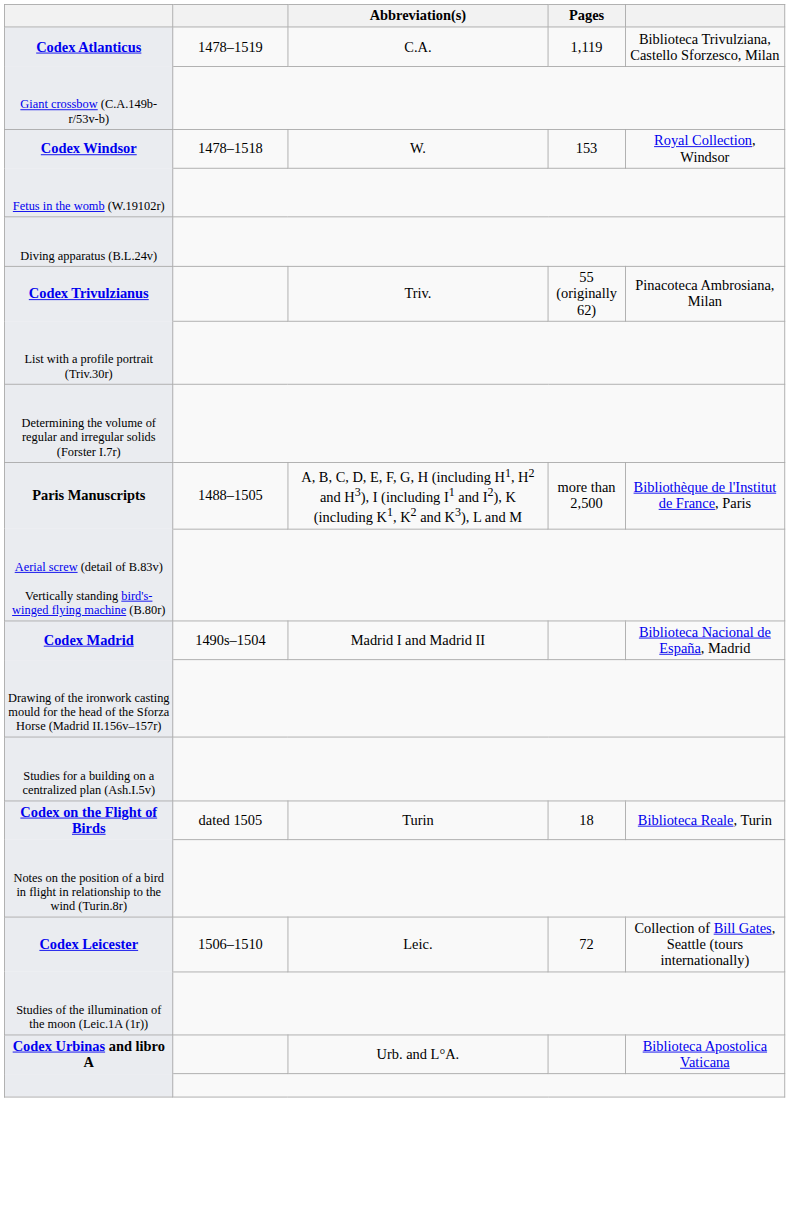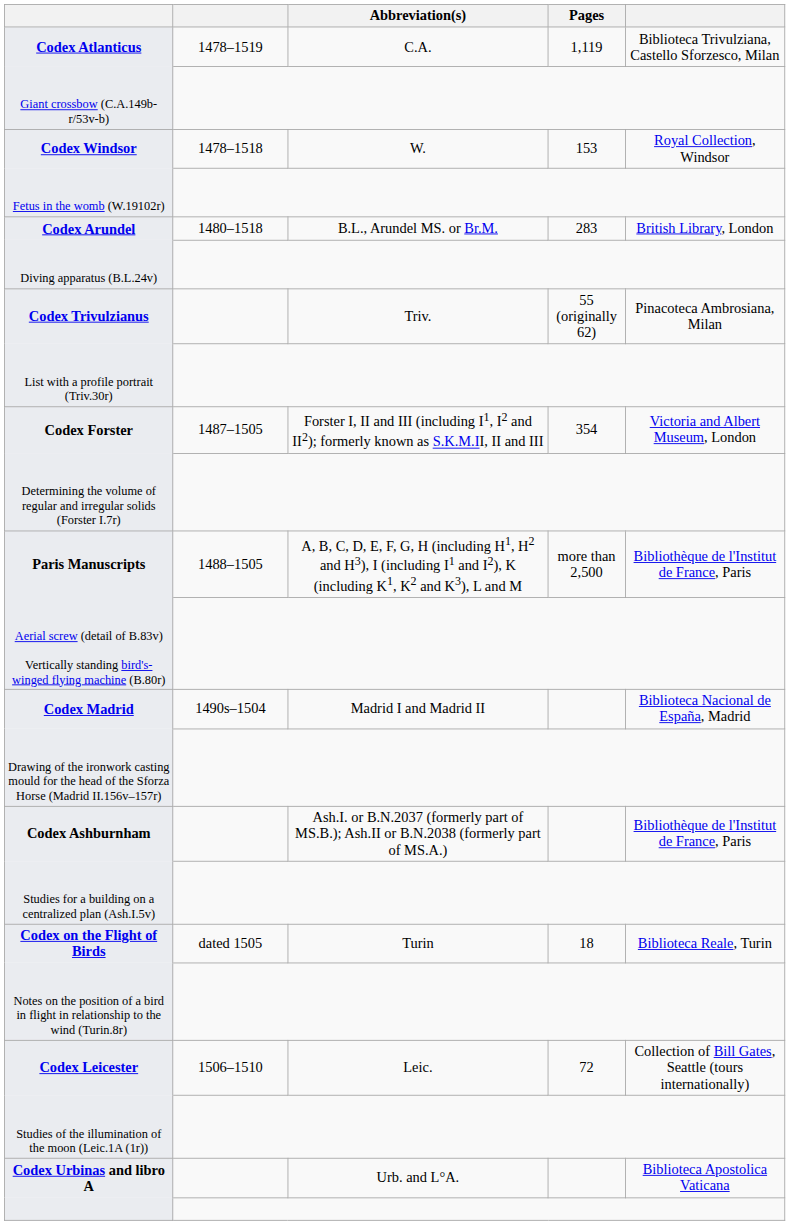+ row: Codex Arundel | 1480–1518 | B.L., Arundel MS. or Br.M. | 283 | British Library, London
+ row: Codex Forster | 1487–1505 | Forster I, II and III (including I1, I2 and II2); formerly known as S.K.M.II, II and III | 354 | Victoria and Albert Museum, London
+ row: Codex Ashburnham | Ash.I. or B.N.2037 (formerly part of MS.B.); Ash.II or B.N.2038 (formerly part of MS.A.) | Bibliothèque de l'Institut de France, Paris
